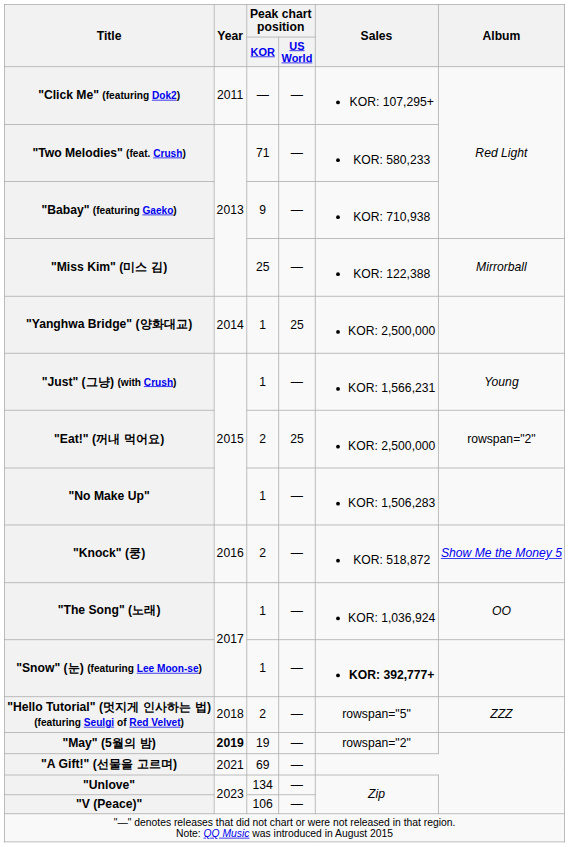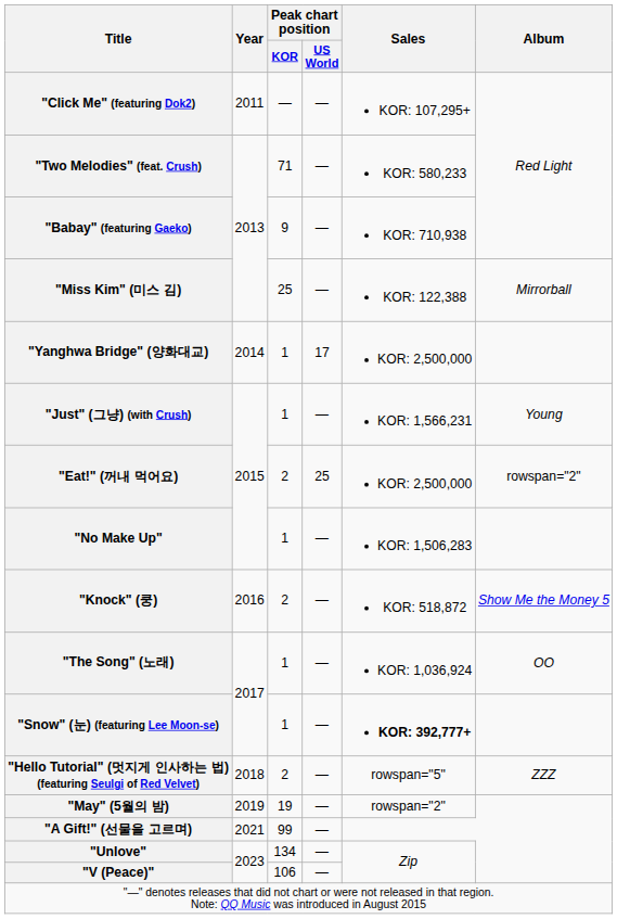"Yanghwa Bridge" (양화대교) | Peak chart position / US World: 25 -> 17
"May" (5월의 밤) | Year: bold -> normal
"A Gift!" (선물을 고르며) | Peak chart position / KOR: 69 -> 99
